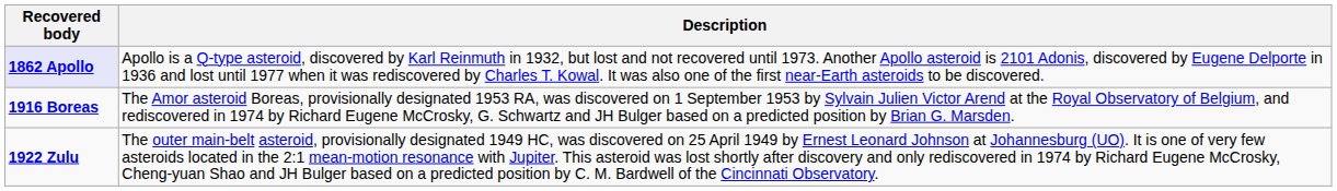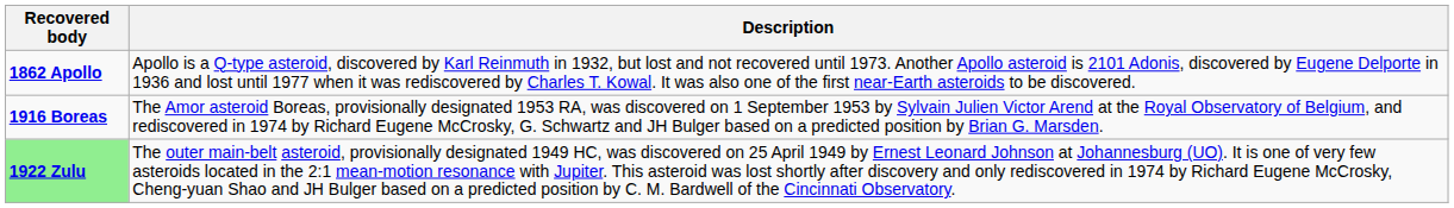1862 Apollo | Recovered body: lavender background -> no background
1922 Zulu | Recovered body: no background -> lightgreen background
